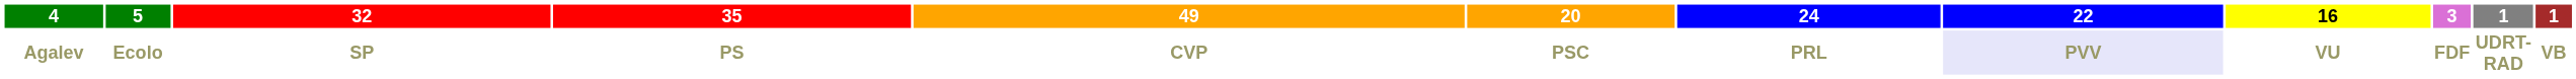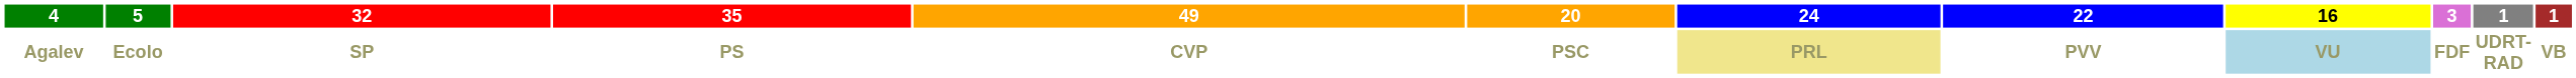Agalev | column 7: no background -> khaki background
Agalev | column 8: lavender background -> no background
Agalev | column 9: no background -> lightblue background
